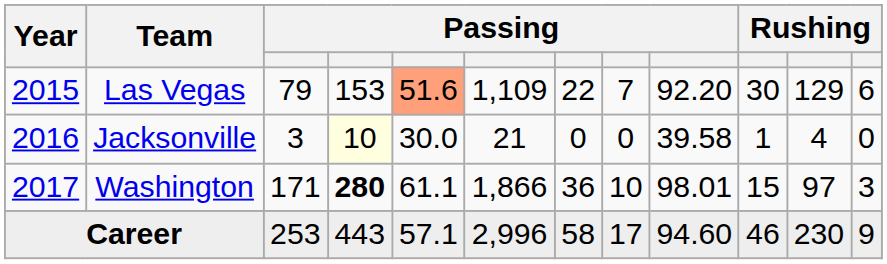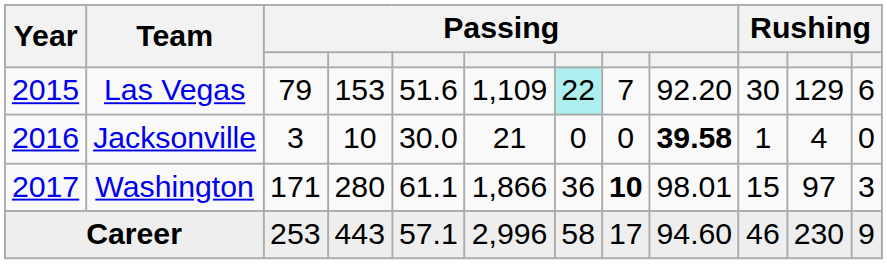Las Vegas | column 5: lightsalmon background -> no background
Las Vegas | column 7: no background -> paleturquoise background
Jacksonville | column 4: lightyellow background -> no background
Jacksonville | column 9: normal -> bold
Washington | column 4: bold -> normal
Washington | column 8: normal -> bold
